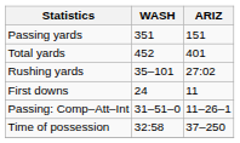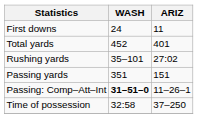rows swapped: First downs <-> Passing yards
Passing: Comp–Att–Int | WASH: normal -> bold
